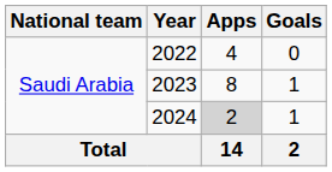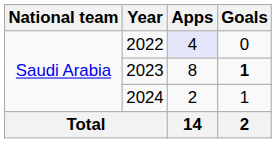2022 | Apps: no background -> lavender background
2023 | Goals: normal -> bold
2024 | Apps: lightgrey background -> no background
